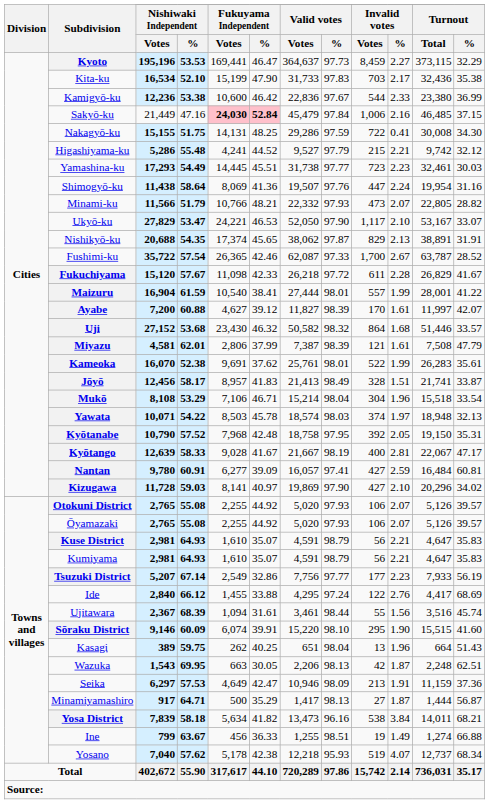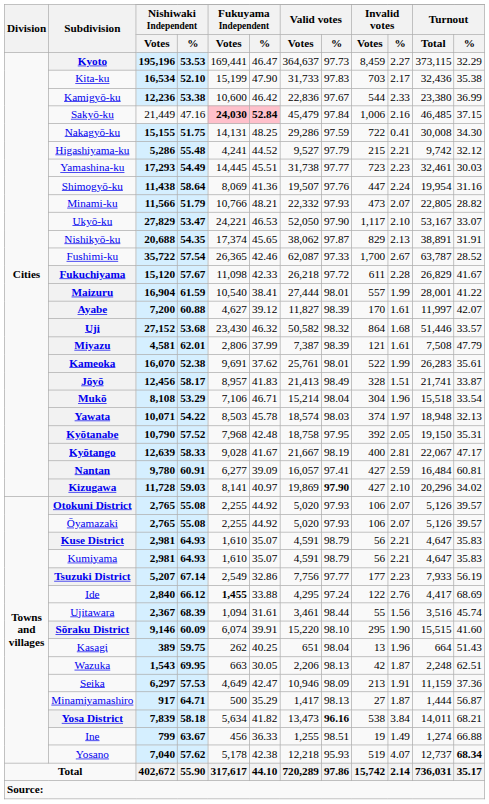Kizugawa | Valid votes / %: normal -> bold
Ide | Fukuyama Independent / Votes: normal -> bold
Yosa District | Valid votes / %: normal -> bold
Yosano | Turnout / %: normal -> bold
